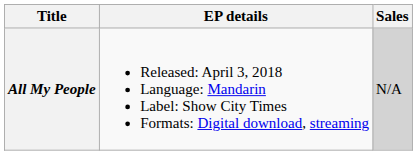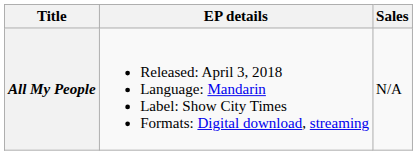row 2 | Sales: lightgrey background -> no background
